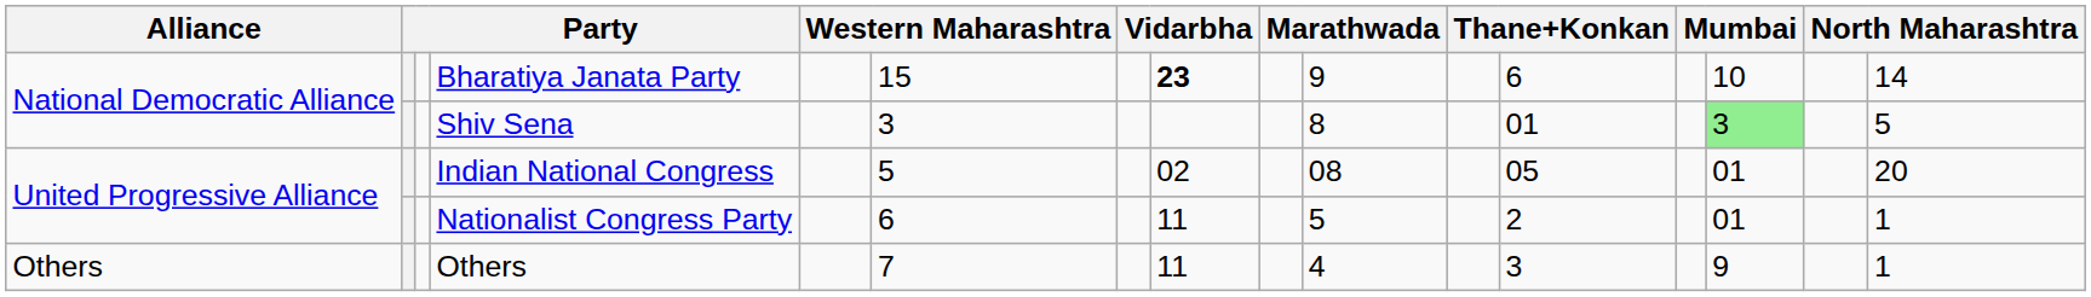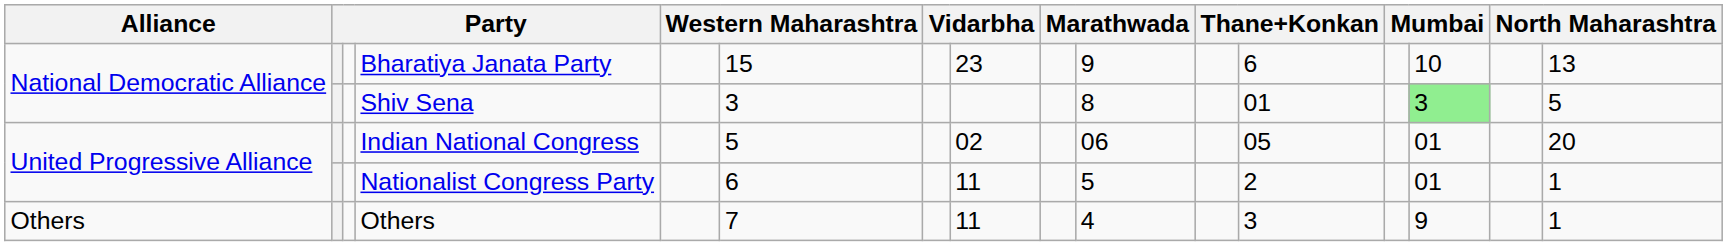Bharatiya Janata Party | column 8: bold -> normal
Bharatiya Janata Party | column 16: 14 -> 13
Indian National Congress | column 10: 08 -> 06
